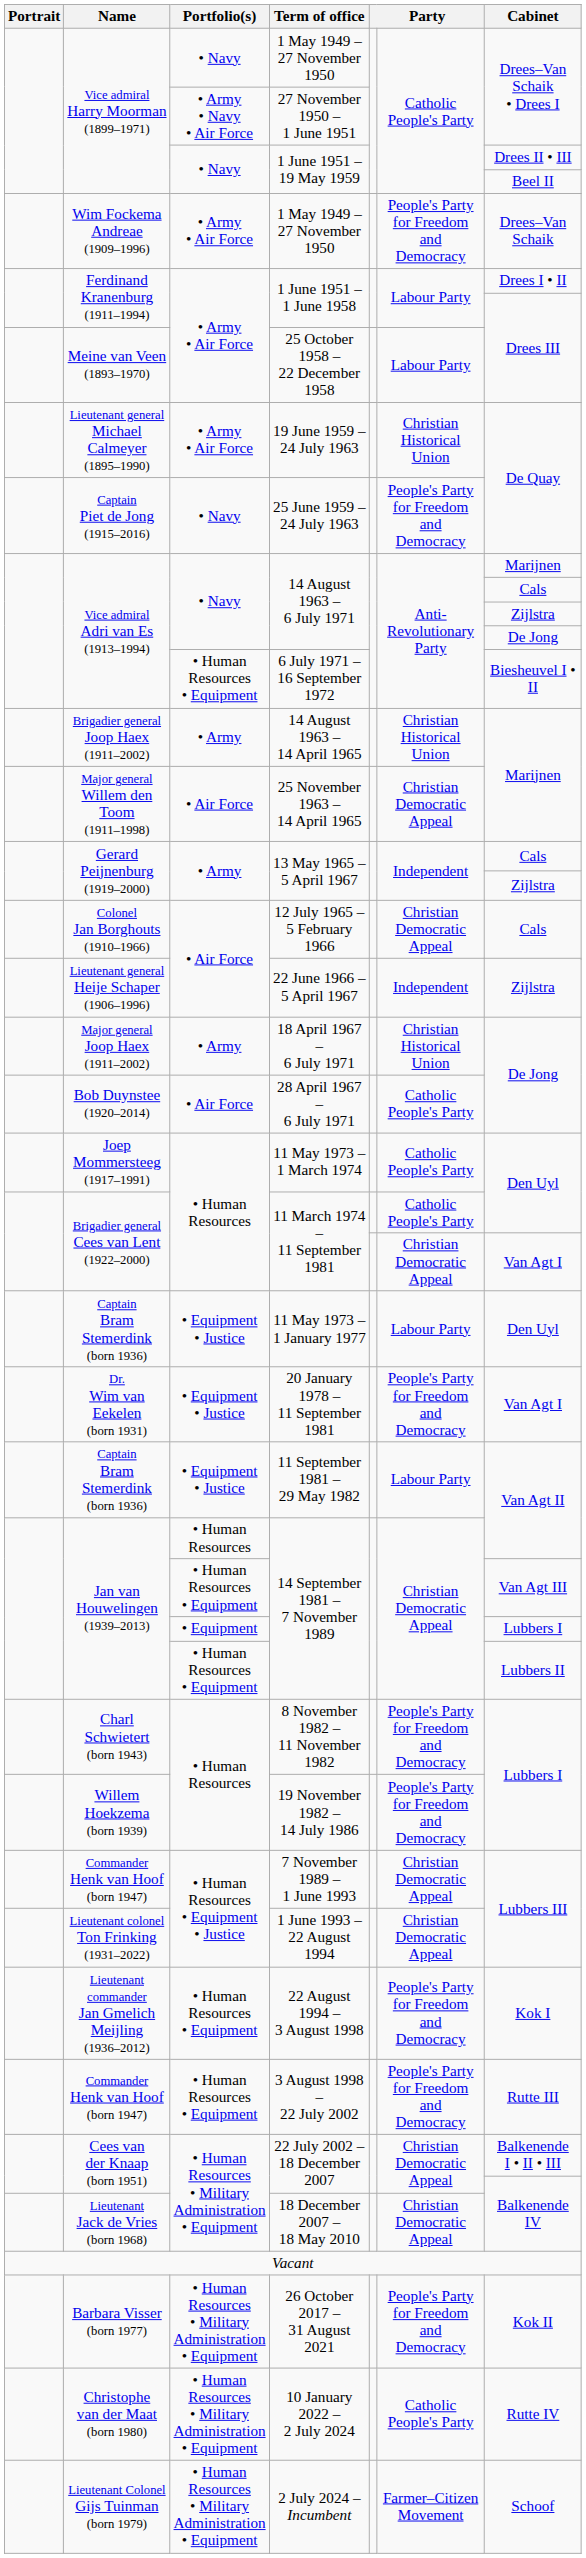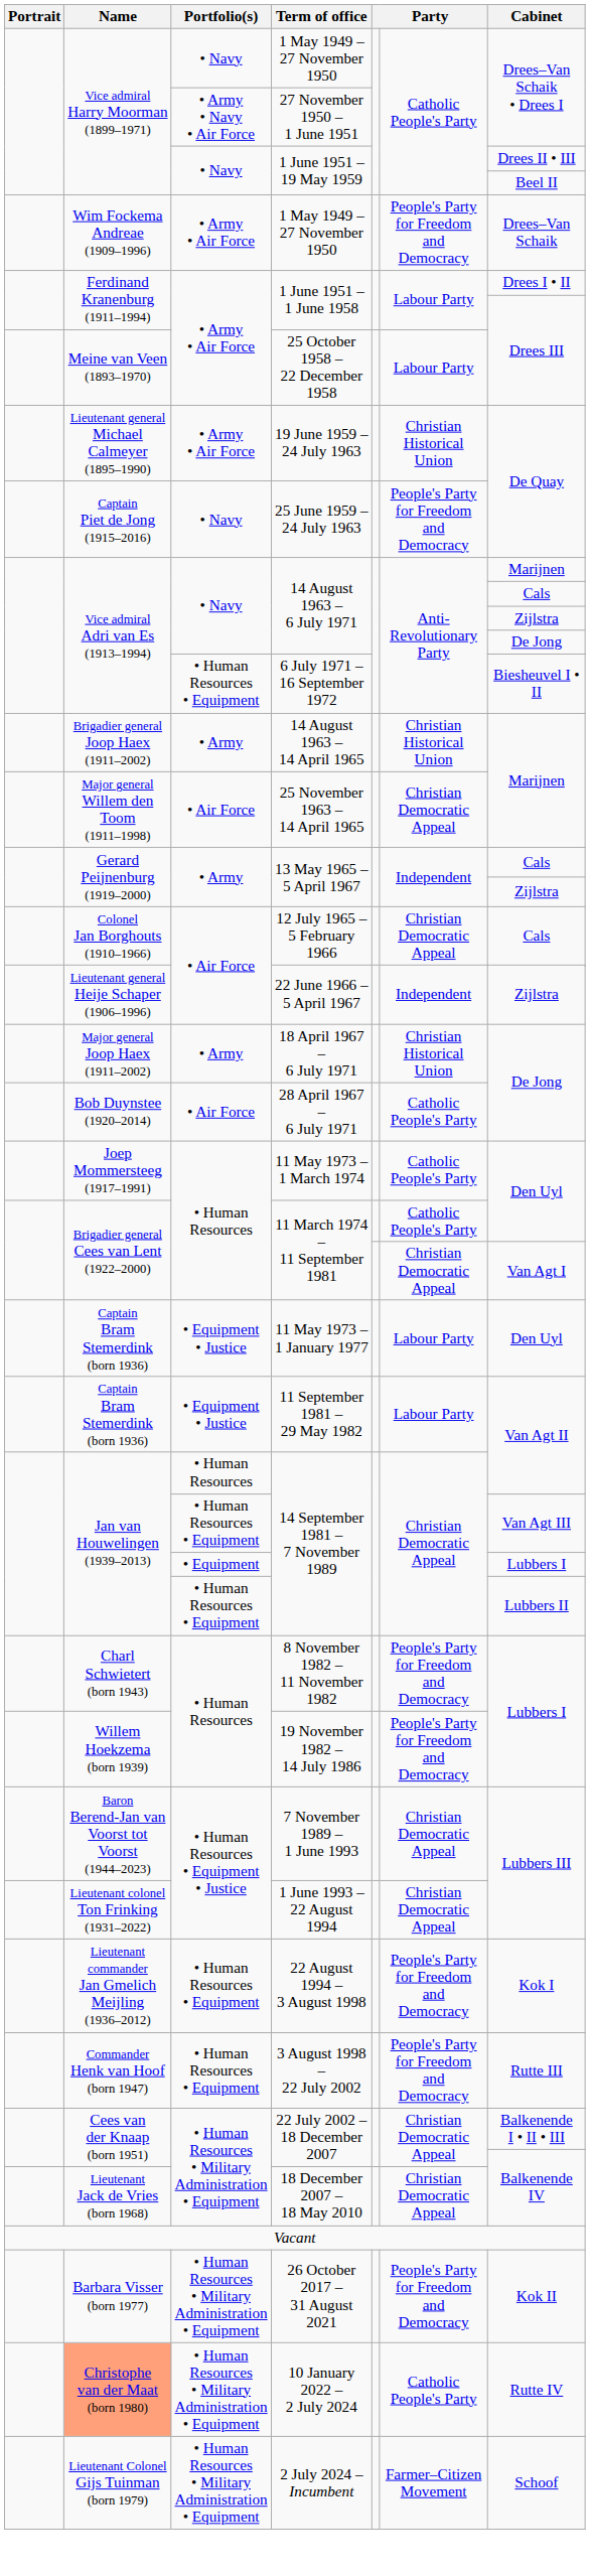- row: Dr. Wim van Eekelen (born 1931) | • Equipment • Justice | 20 January 1978 – 11 September 1981 | People's Party for Freedom and Democracy | Van Agt I
7 November 1989 – 1 June 1993 | Name: Commander Henk van Hoof (born 1947) -> Baron Berend-Jan van Voorst tot Voorst (1944–2023)
10 January 2022 – 2 July 2024 | Name: no background -> lightsalmon background
